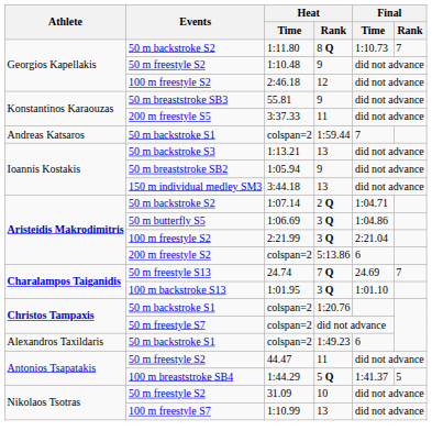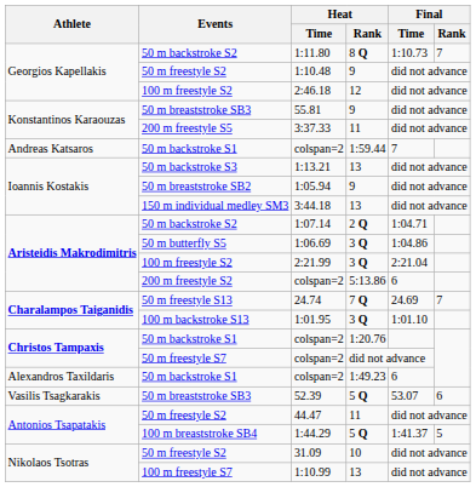+ row: Vasilis Tsagkarakis | 50 m breaststroke SB3 | 52.39 | 5 Q | 53.07 | 6
